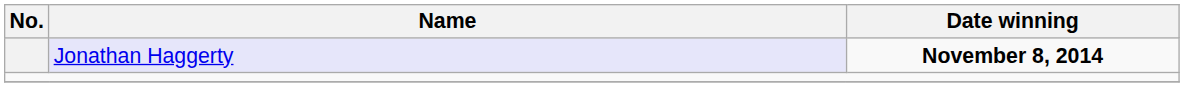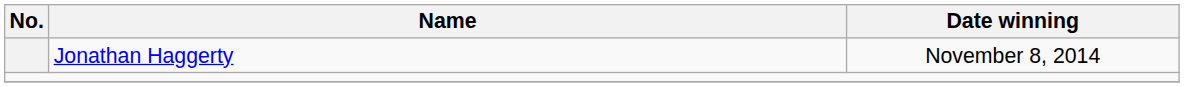Jonathan Haggerty | Name: lavender background -> no background
Jonathan Haggerty | Date winning: bold -> normal
